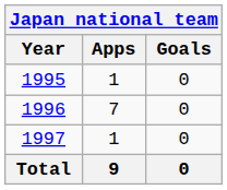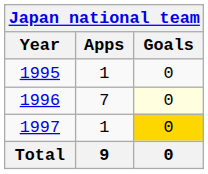1996 | Goals: no background -> lightyellow background
1997 | Goals: no background -> gold background
